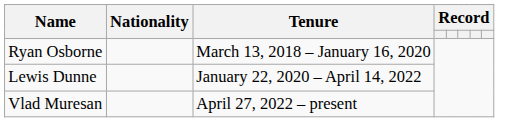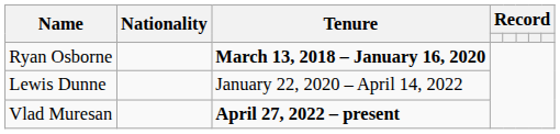Ryan Osborne | Tenure: normal -> bold
Vlad Muresan | Tenure: normal -> bold
